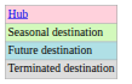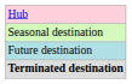row 4 | column 1: normal -> bold
